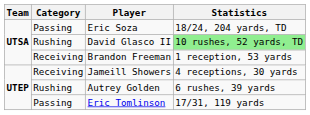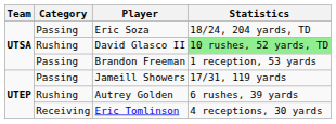Brandon Freeman | Category: Receiving -> Passing
Jameill Showers | Category: Receiving -> Passing
Jameill Showers | Statistics: 4 receptions, 30 yards -> 17/31, 119 yards
Eric Tomlinson | Category: Passing -> Receiving
Eric Tomlinson | Statistics: 17/31, 119 yards -> 4 receptions, 30 yards
